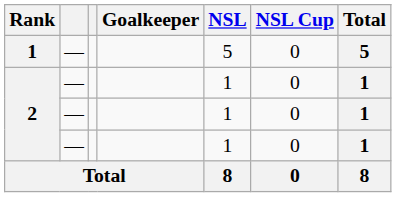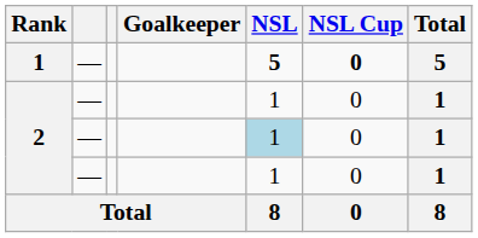row 2 | NSL: normal -> bold
row 2 | NSL Cup: normal -> bold
row 4 | NSL: no background -> lightblue background
